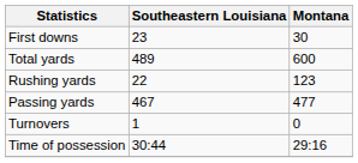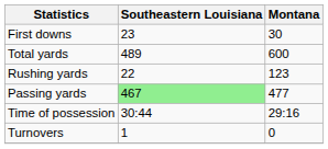Passing yards | Southeastern Louisiana: no background -> lightgreen background
rows swapped: Turnovers <-> Time of possession
